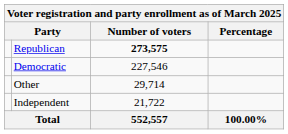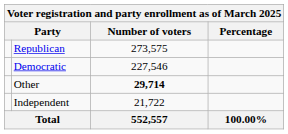Republican | Number of voters: bold -> normal
Other | Number of voters: normal -> bold
